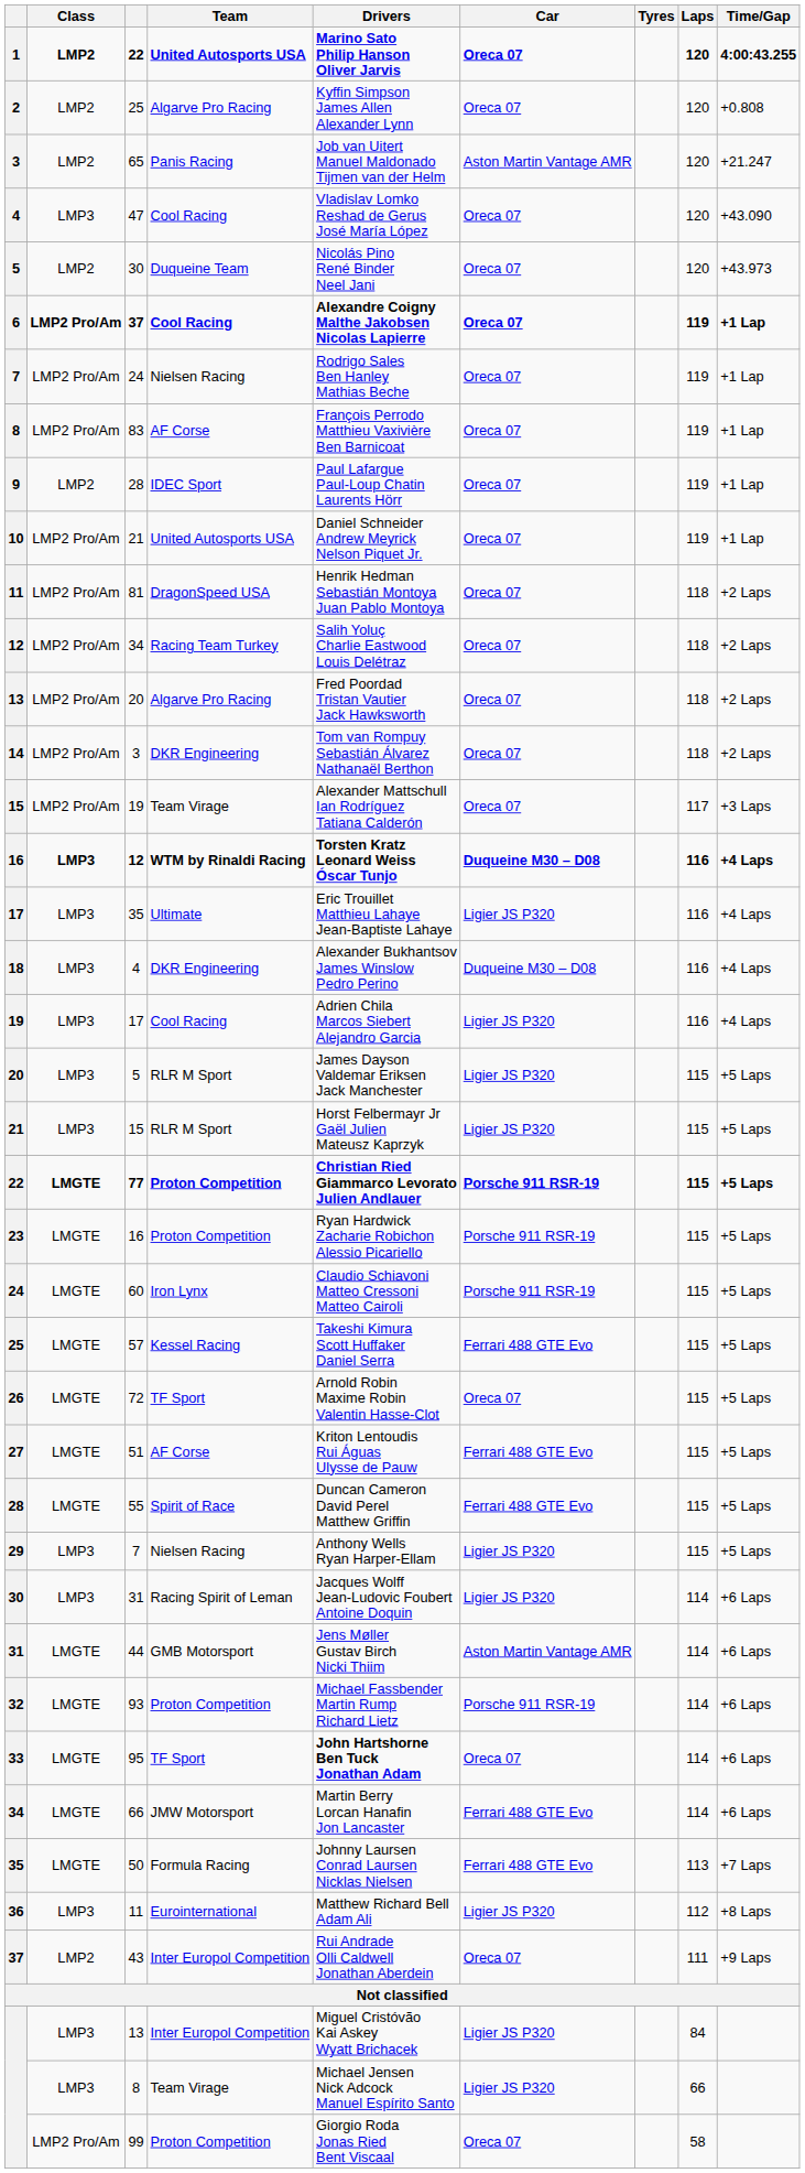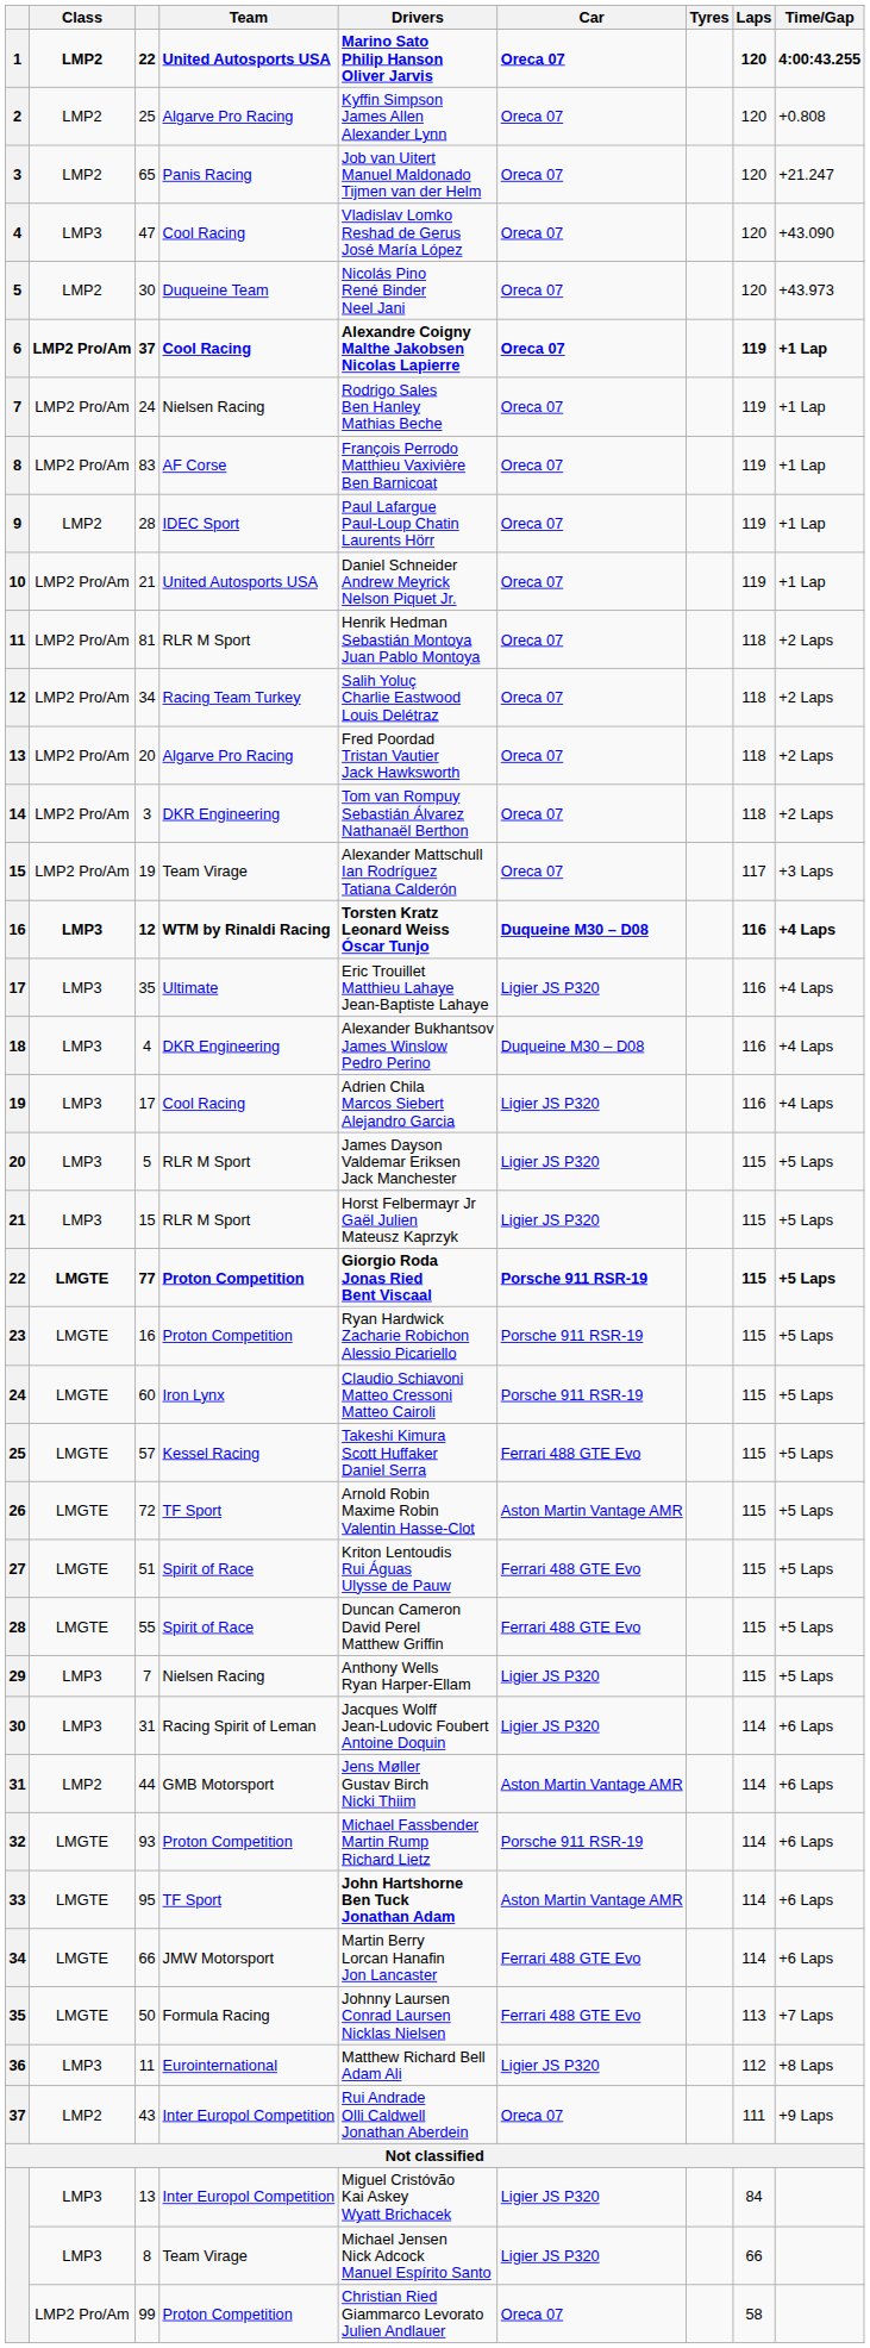65 | Car: Aston Martin Vantage AMR -> Oreca 07
81 | Team: DragonSpeed USA -> RLR M Sport
77 | Drivers: Christian Ried Giammarco Levorato Julien Andlauer -> Giorgio Roda Jonas Ried Bent Viscaal
72 | Car: Oreca 07 -> Aston Martin Vantage AMR
51 | Team: AF Corse -> Spirit of Race
44 | Class: LMGTE -> LMP2
95 | Car: Oreca 07 -> Aston Martin Vantage AMR
99 | Drivers: Giorgio Roda Jonas Ried Bent Viscaal -> Christian Ried Giammarco Levorato Julien Andlauer
